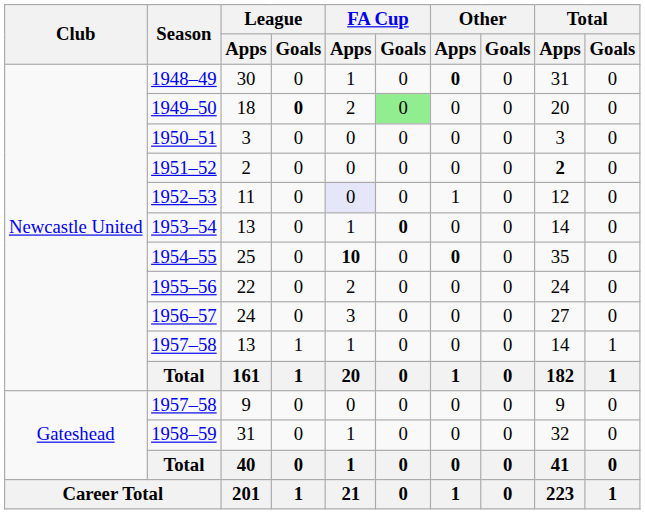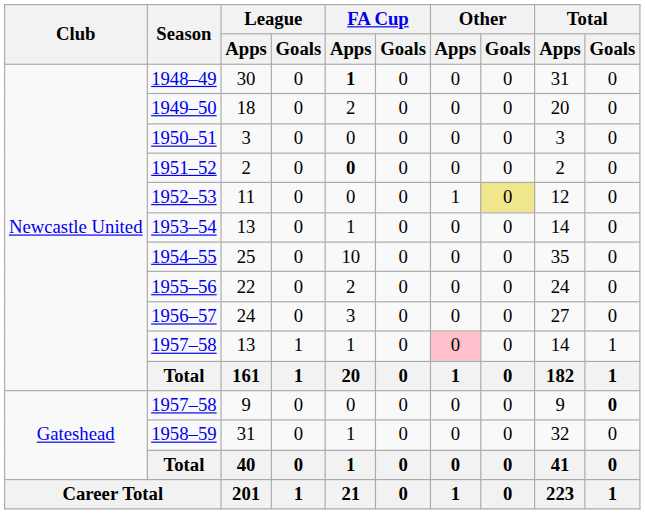1948–49 | FA Cup / Apps: normal -> bold
1948–49 | Other / Apps: bold -> normal
1949–50 | League / Goals: bold -> normal
1949–50 | FA Cup / Goals: lightgreen background -> no background
1951–52 | FA Cup / Apps: normal -> bold
1951–52 | Total / Apps: bold -> normal
1952–53 | FA Cup / Apps: lavender background -> no background
1952–53 | Other / Goals: no background -> khaki background
1953–54 | FA Cup / Goals: bold -> normal
1954–55 | FA Cup / Apps: bold -> normal
1954–55 | Other / Apps: bold -> normal
1957–58 / 13 | Other / Apps: no background -> pink background
1957–58 / 9 | Total / Goals: normal -> bold
